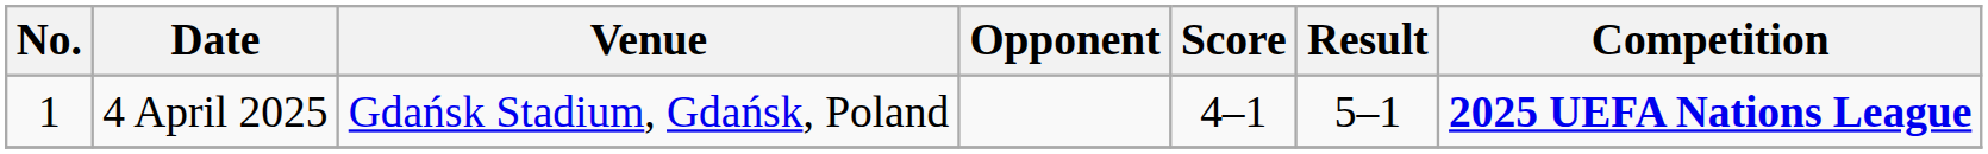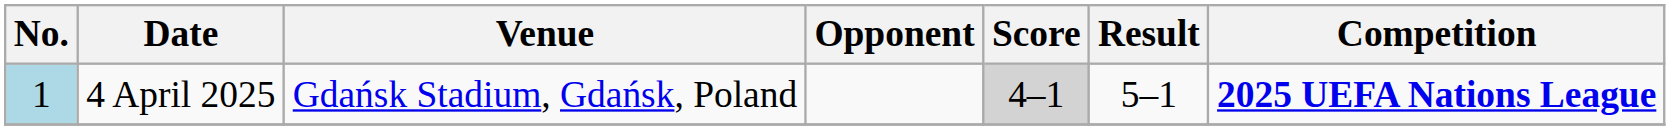4 April 2025 | No.: no background -> lightblue background
4 April 2025 | Score: no background -> lightgrey background
